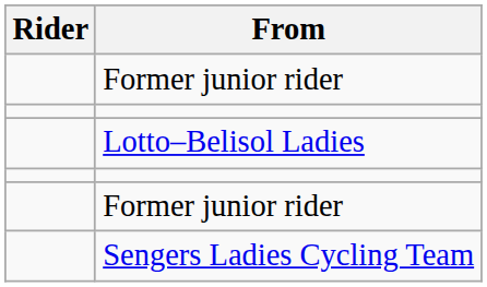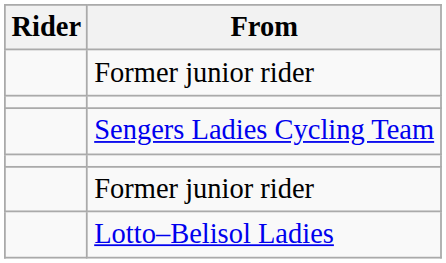row 4 | From: Lotto–Belisol Ladies -> Sengers Ladies Cycling Team
row 7 | From: Sengers Ladies Cycling Team -> Lotto–Belisol Ladies
